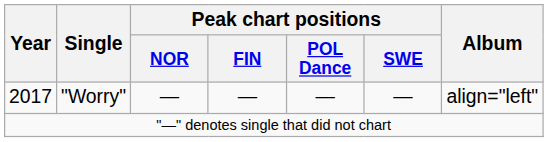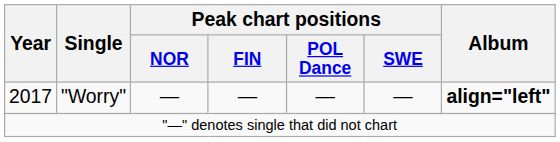2017 | Album: normal -> bold
